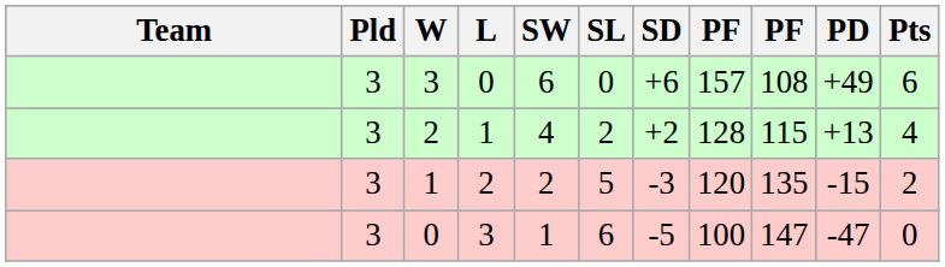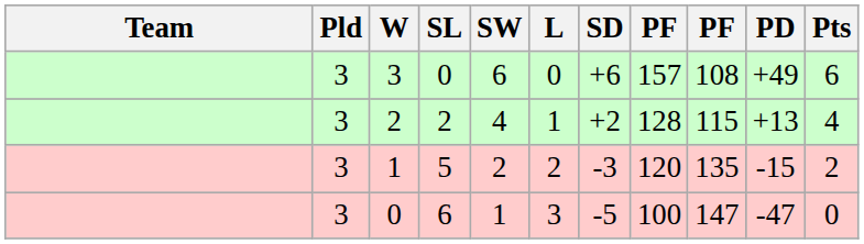columns swapped: L <-> SL
